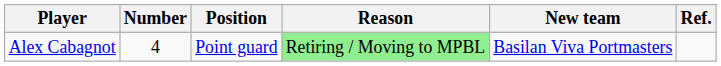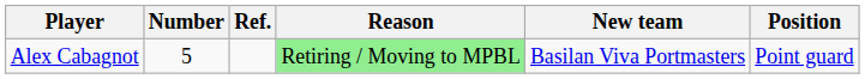columns swapped: Position <-> Ref.
Alex Cabagnot | Number: 4 -> 5
